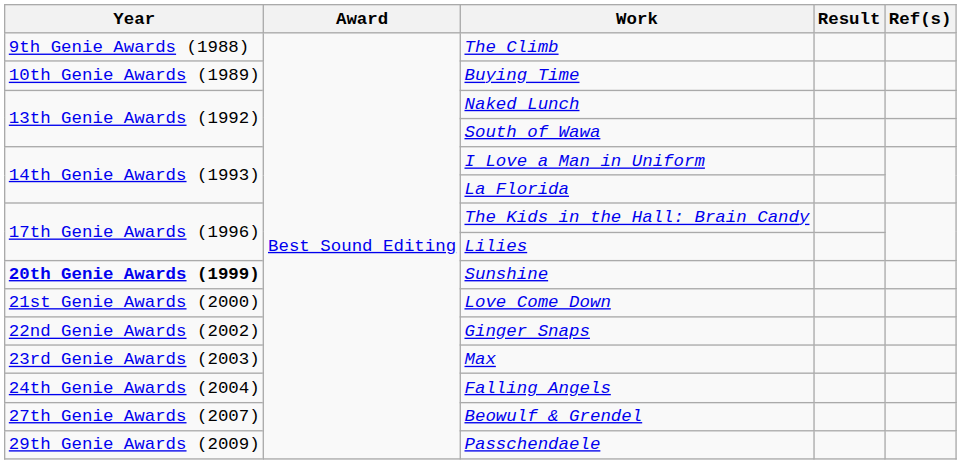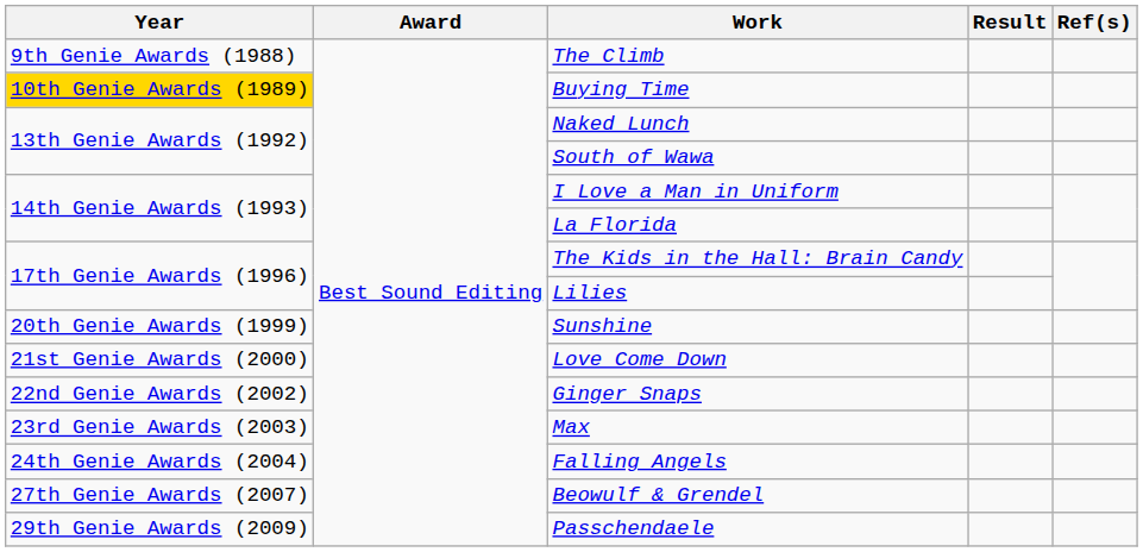Buying Time | Year: no background -> gold background
Sunshine | Year: bold -> normal
